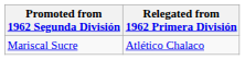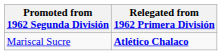Mariscal Sucre | Relegated from 1962 Primera División: normal -> bold
